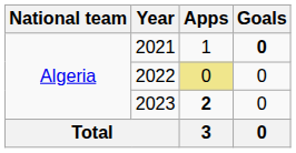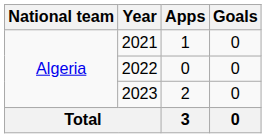2021 | Goals: bold -> normal
2022 | Apps: khaki background -> no background
2023 | Apps: bold -> normal
